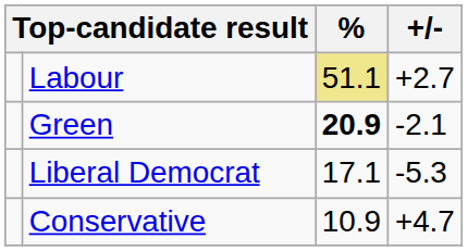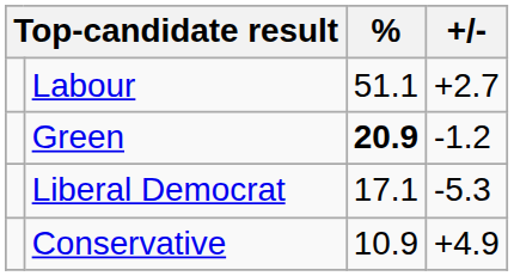Labour | %: khaki background -> no background
Green | +/-: -2.1 -> -1.2
Conservative | +/-: +4.7 -> +4.9
